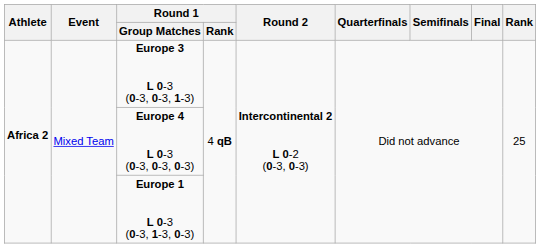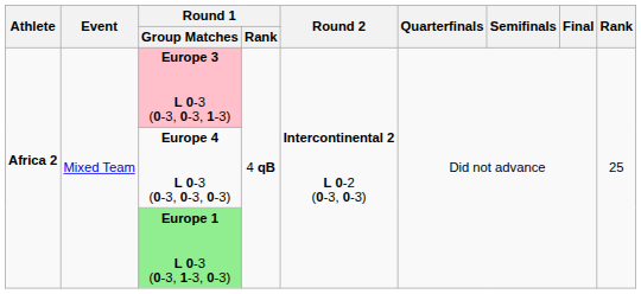Europe 3 L 0-3 (0-3, 0-3, 1-3) | Round 1 / Group Matches: no background -> pink background
Europe 1 L 0-3 (0-3, 1-3, 0-3) | Round 1 / Group Matches: no background -> lightgreen background
